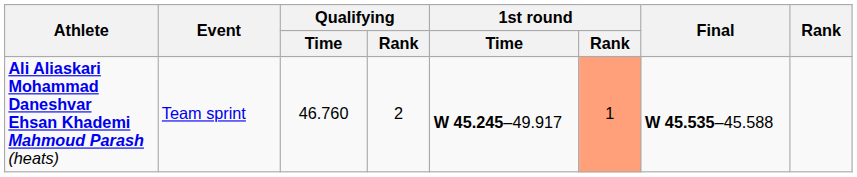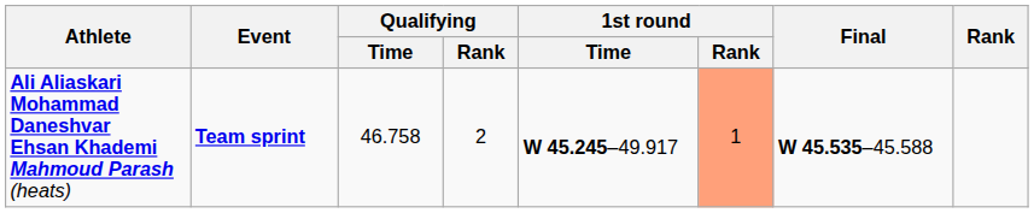row 3 | Event: normal -> bold
row 3 | Qualifying / Time: 46.760 -> 46.758
